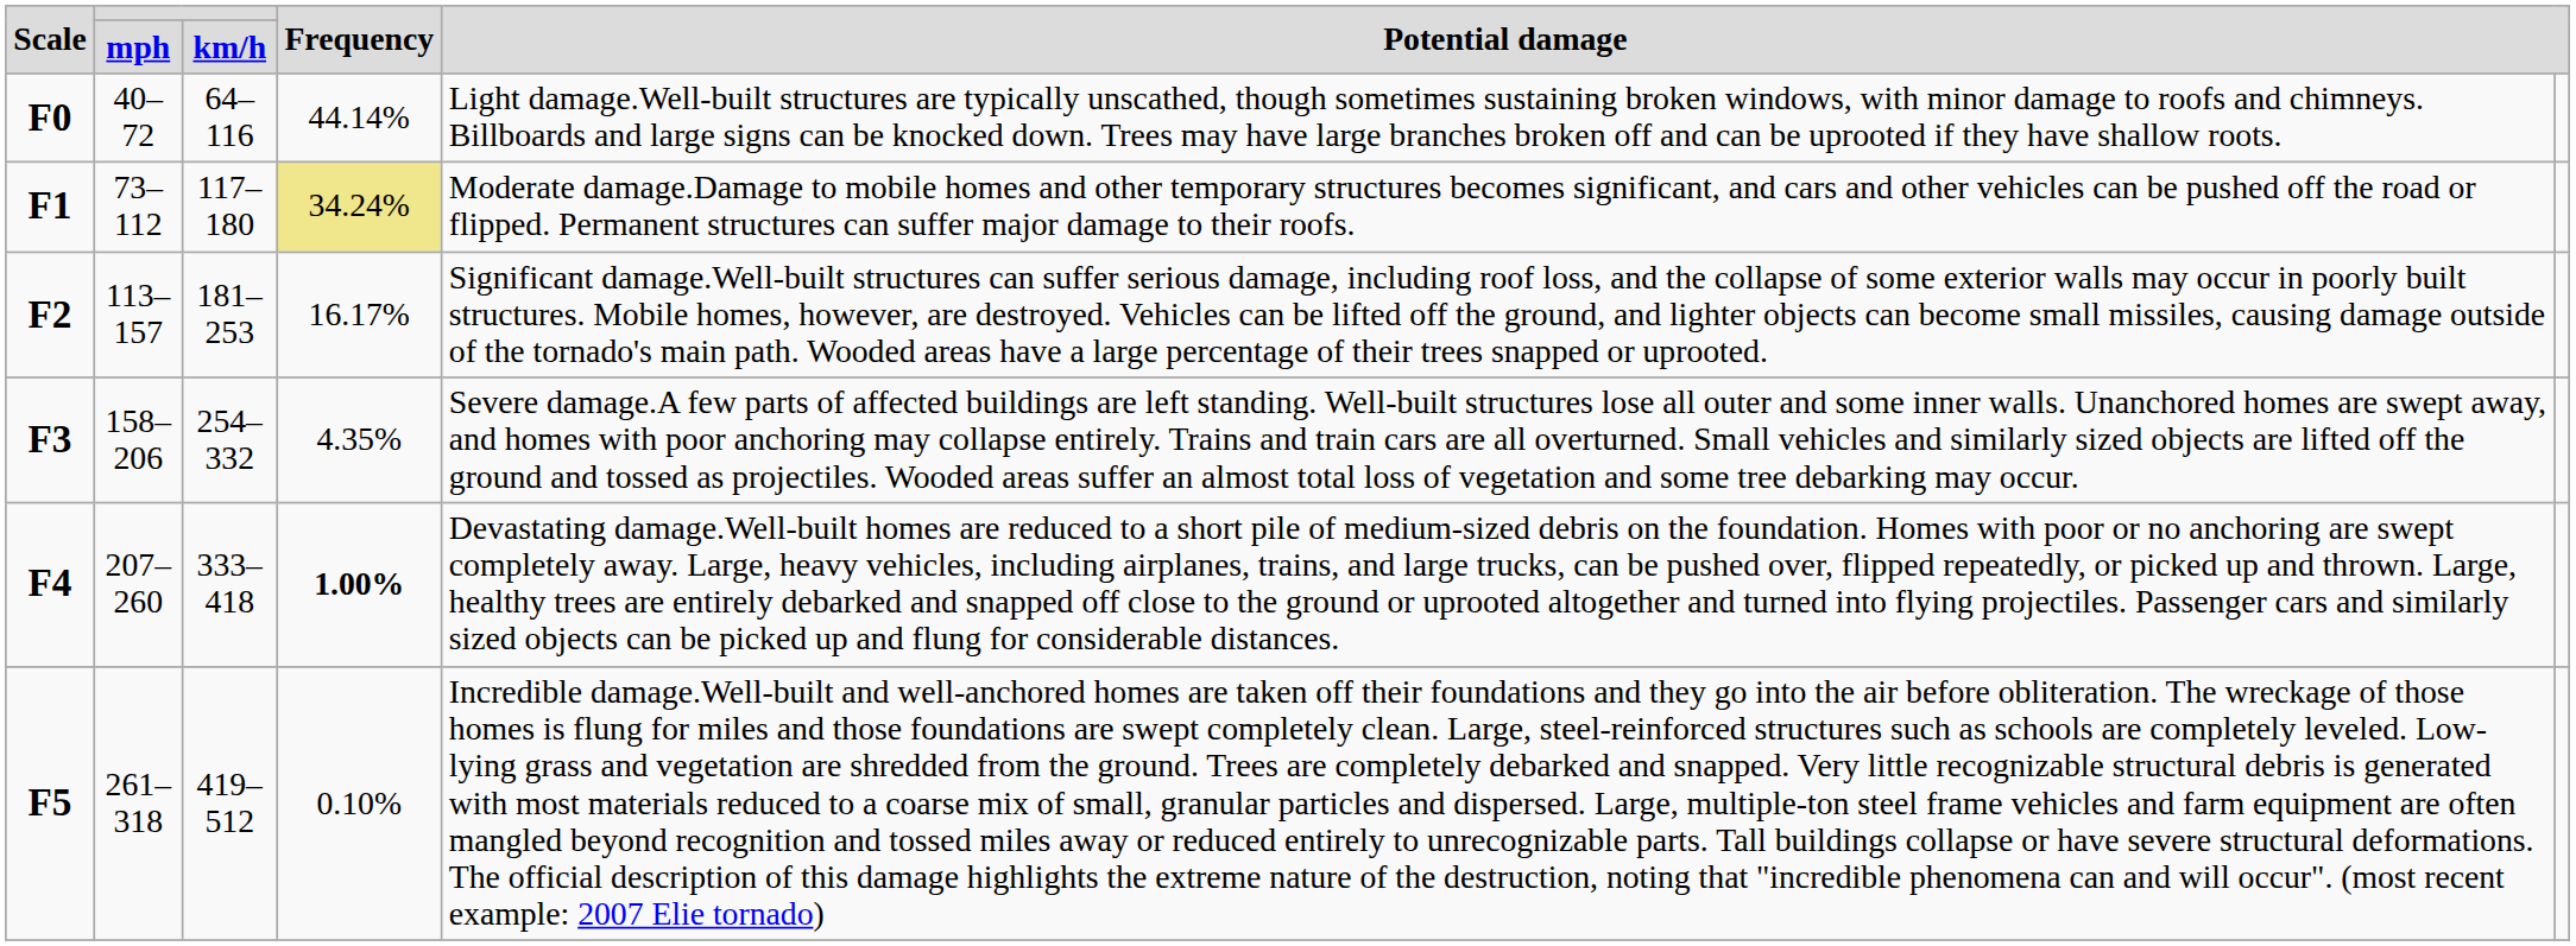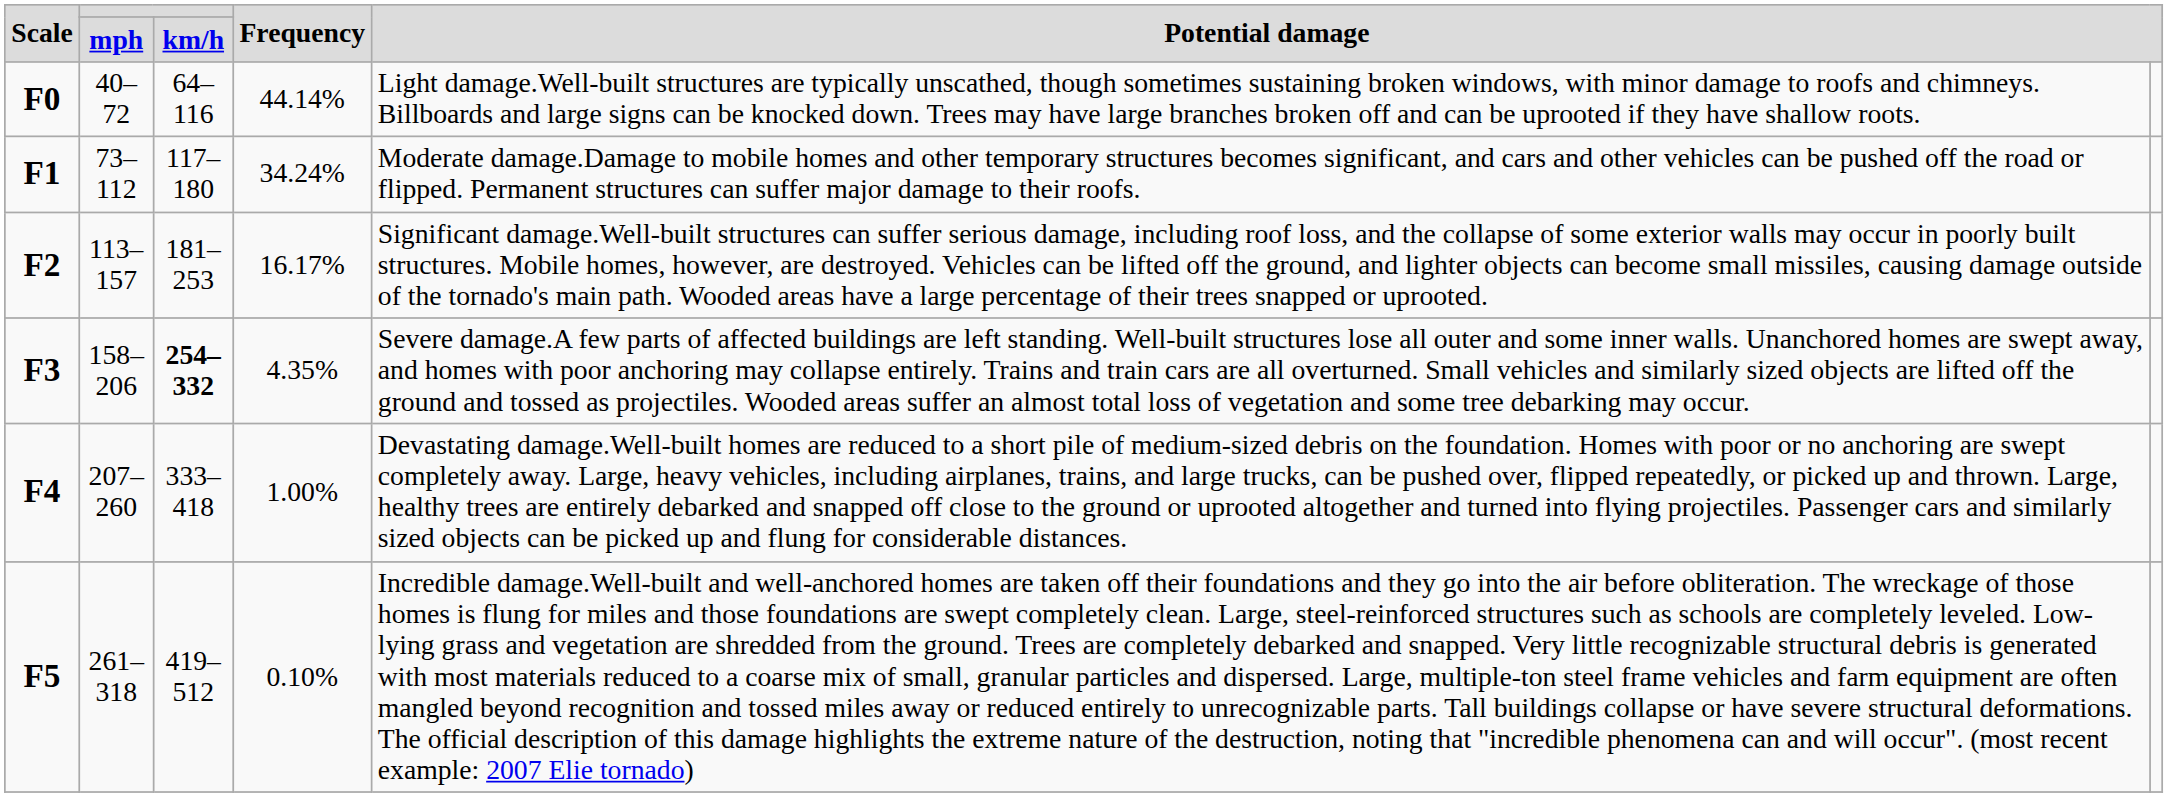F1 | Frequency: khaki background -> no background
F3 | column 3: normal -> bold
F4 | Frequency: bold -> normal
